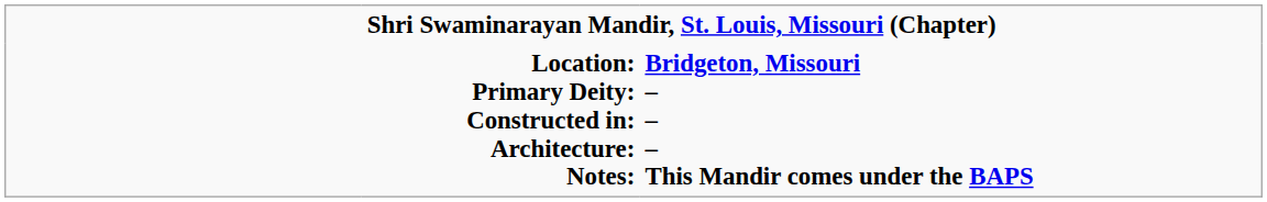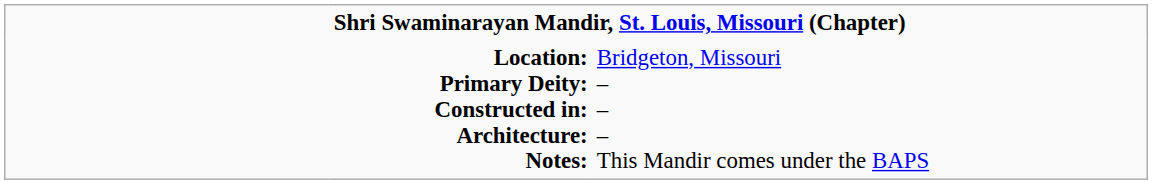row 2 | column 3: bold -> normal
